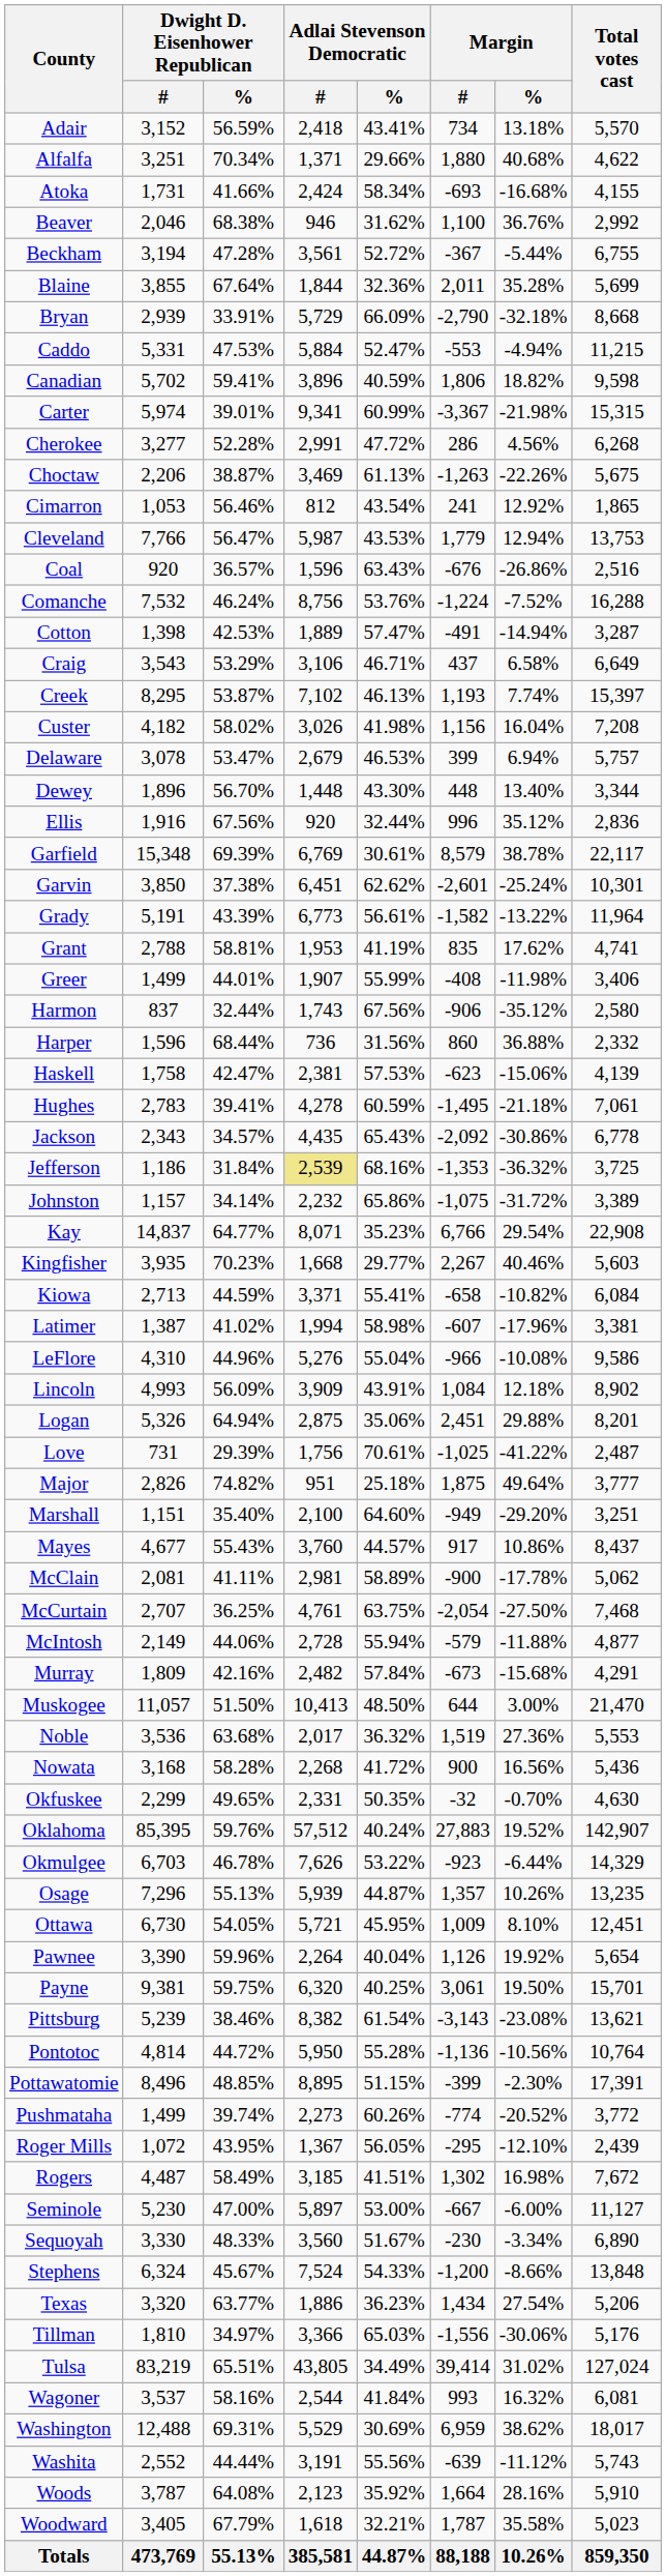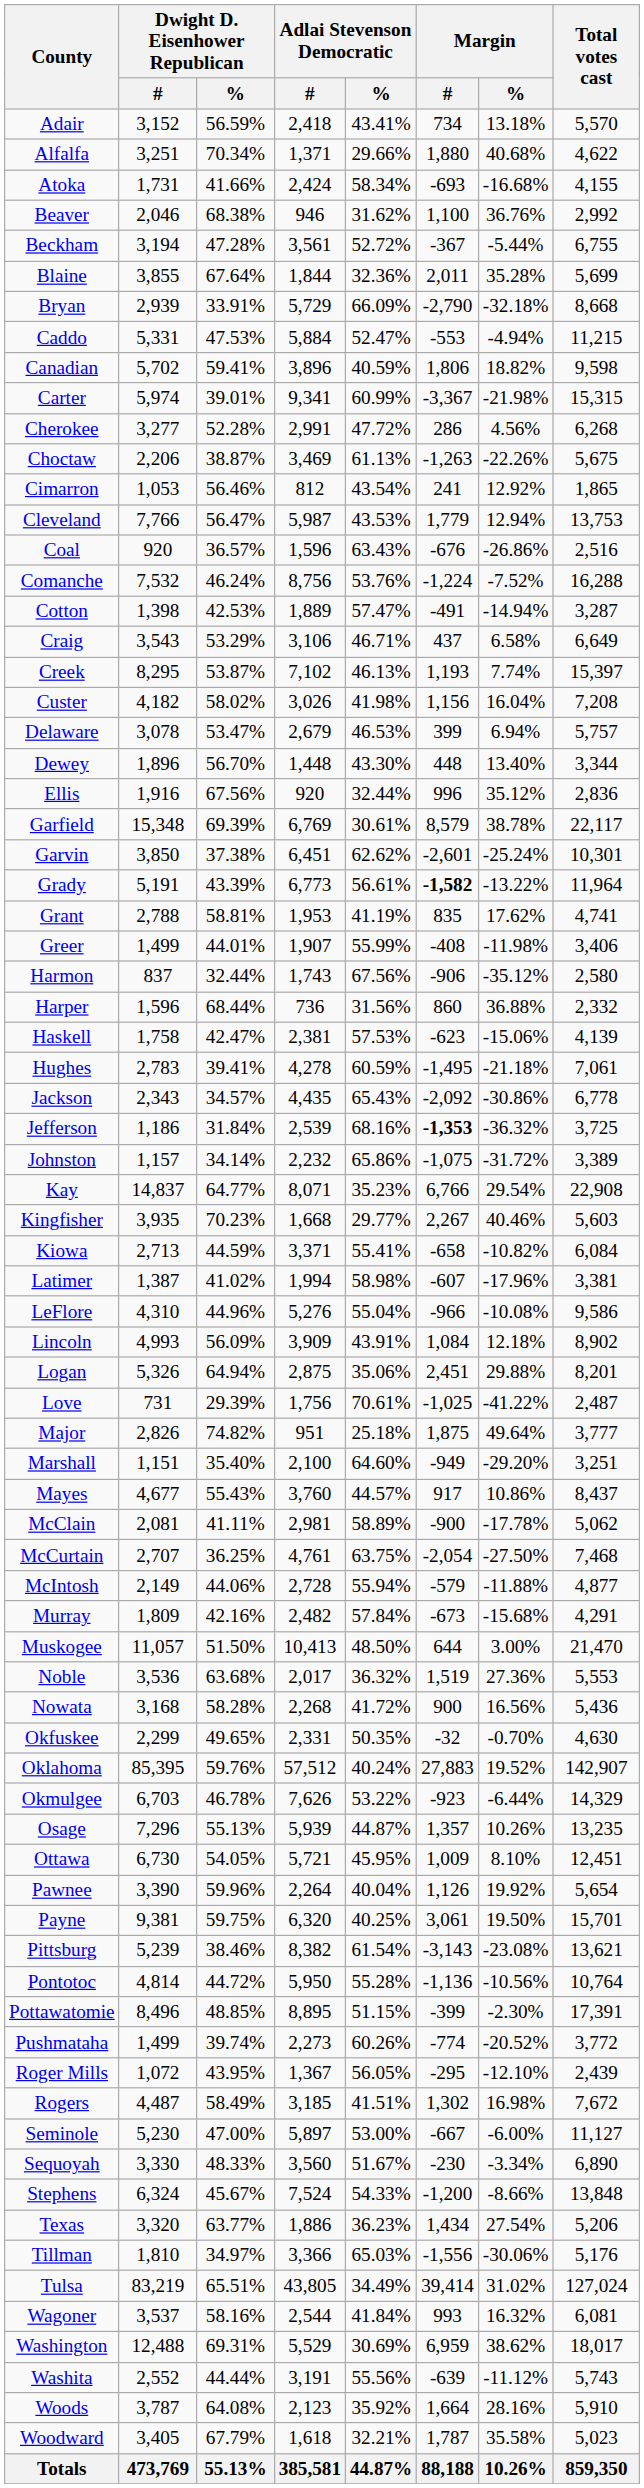Grady | Margin / #: normal -> bold
Jefferson | Adlai Stevenson Democratic / #: khaki background -> no background
Jefferson | Margin / #: normal -> bold
